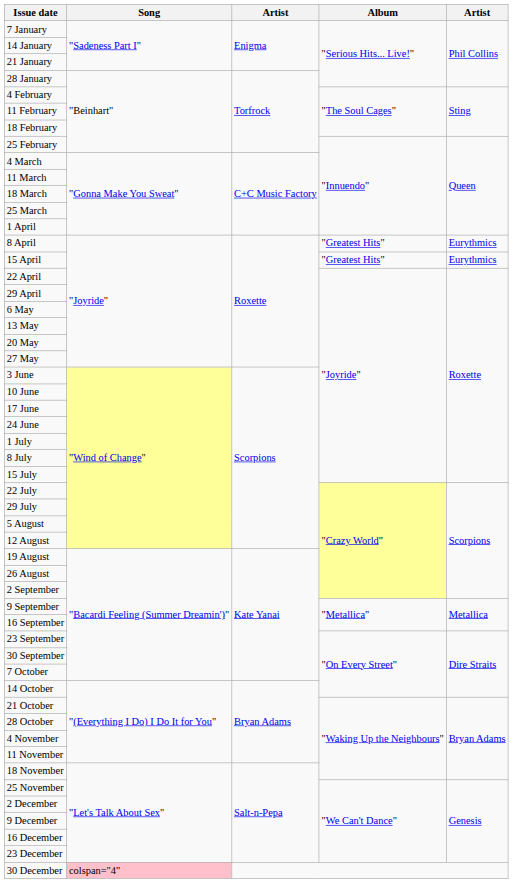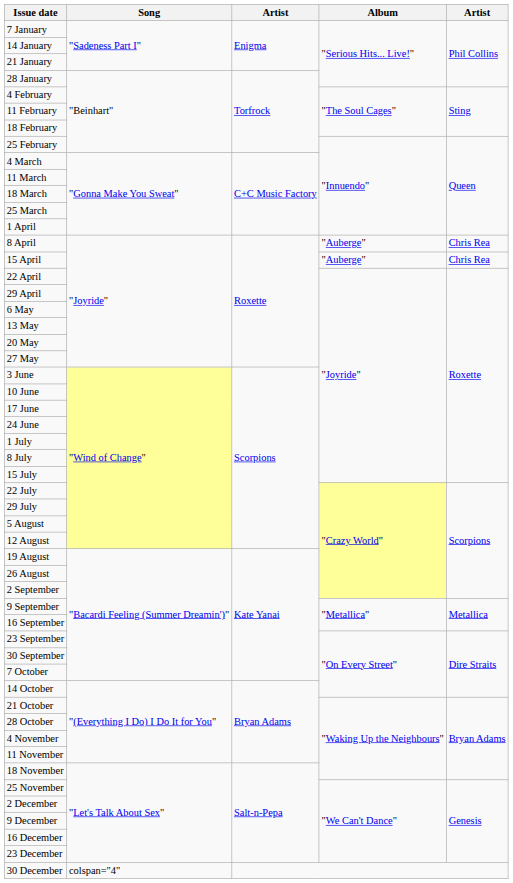8 April | Album: "Greatest Hits" -> "Auberge"
8 April | column 5: Eurythmics -> Chris Rea
15 April | Album: "Greatest Hits" -> "Auberge"
15 April | column 5: Eurythmics -> Chris Rea
30 December | Song: pink background -> no background
